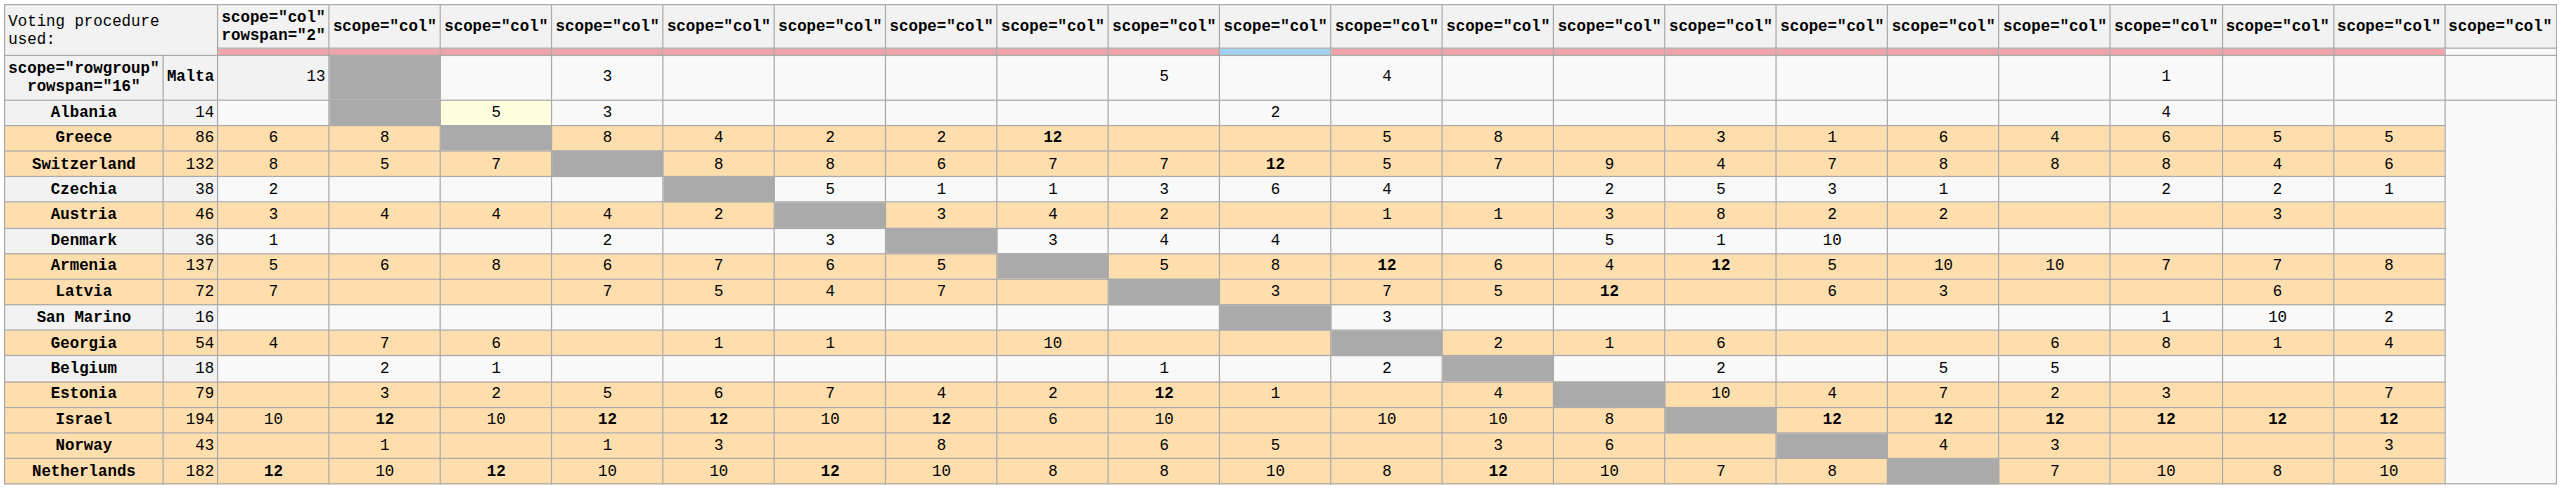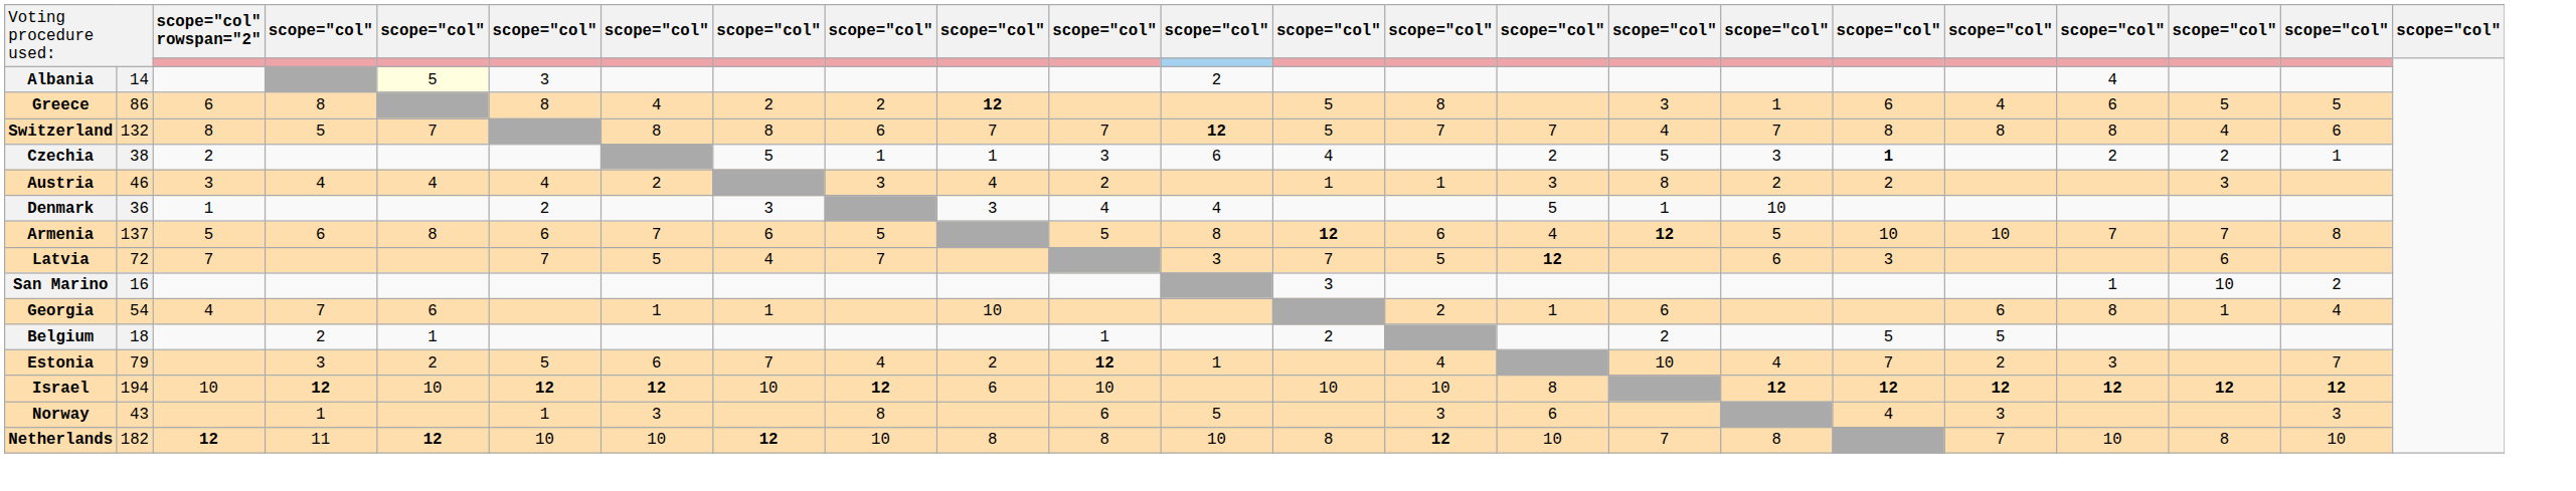- row: scope="rowgroup" rowspan="16" | Malta | 13 | 3 | 5 | 4 | 1
Switzerland | column 15: 9 -> 7
Czechia | column 18: normal -> bold
Netherlands | column 4: 10 -> 11
